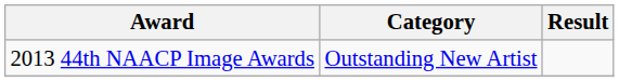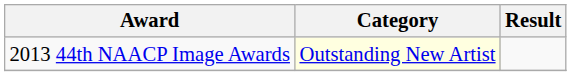2013 44th NAACP Image Awards | Category: no background -> lightyellow background
